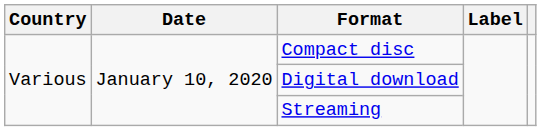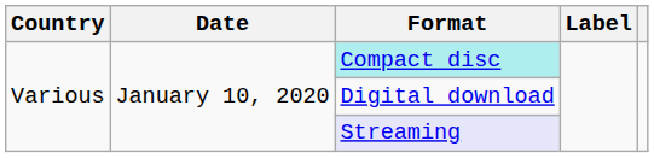Compact disc | Format: no background -> paleturquoise background
Streaming | Format: no background -> lavender background
